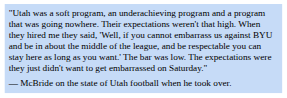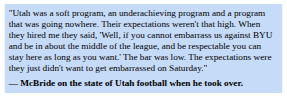row 2 | column 1: normal -> bold
